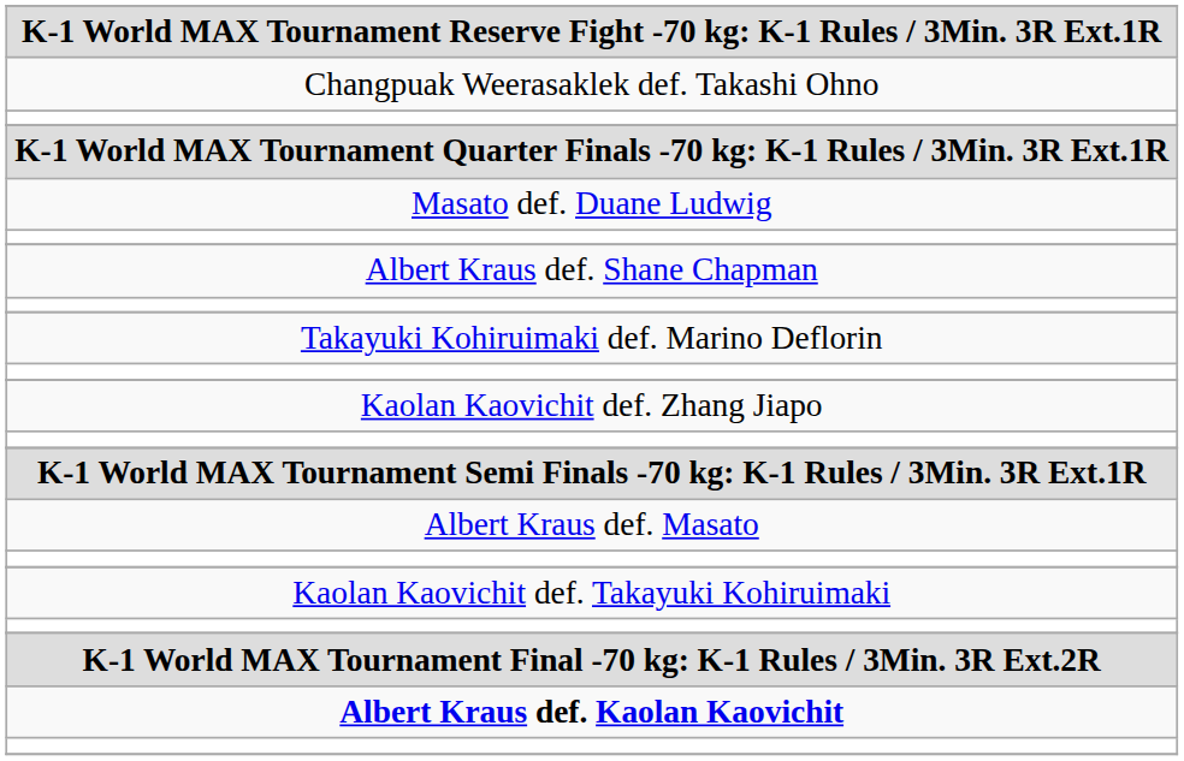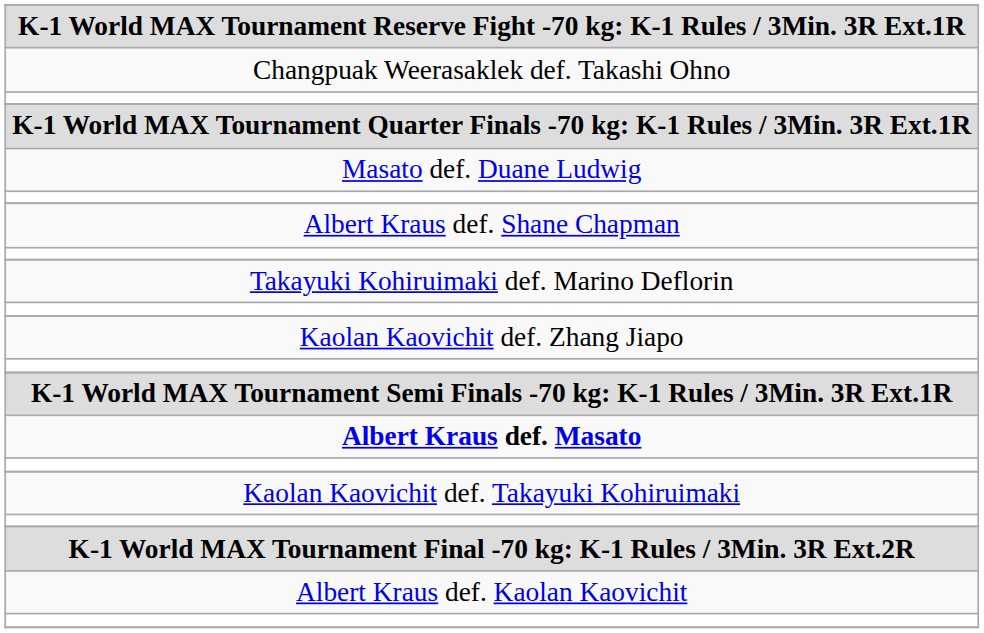Albert Kraus def. Masato | column 1: normal -> bold
Albert Kraus def. Kaolan Kaovichit | column 1: bold -> normal
